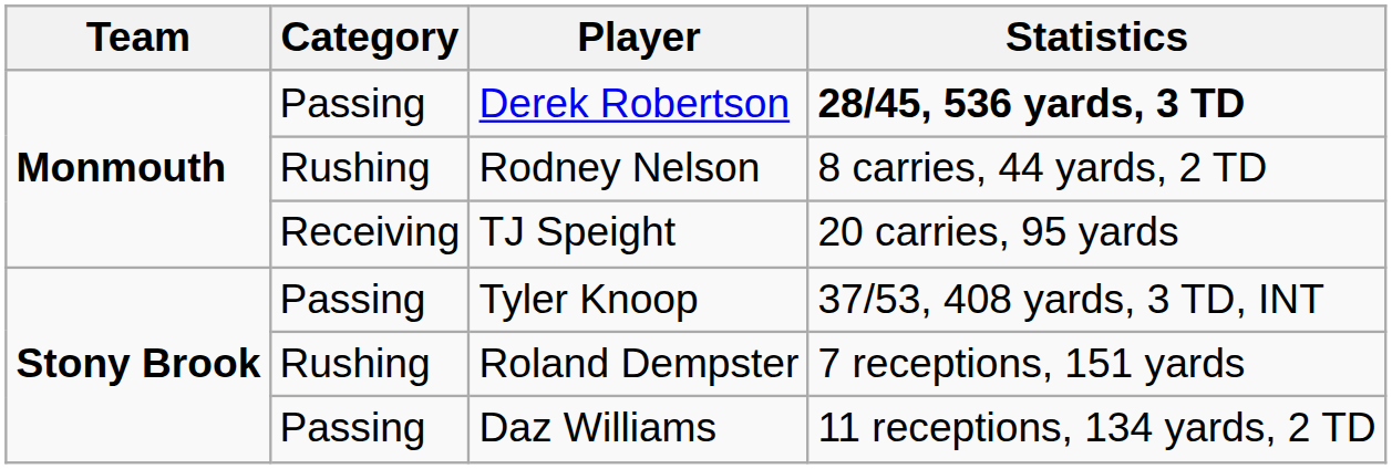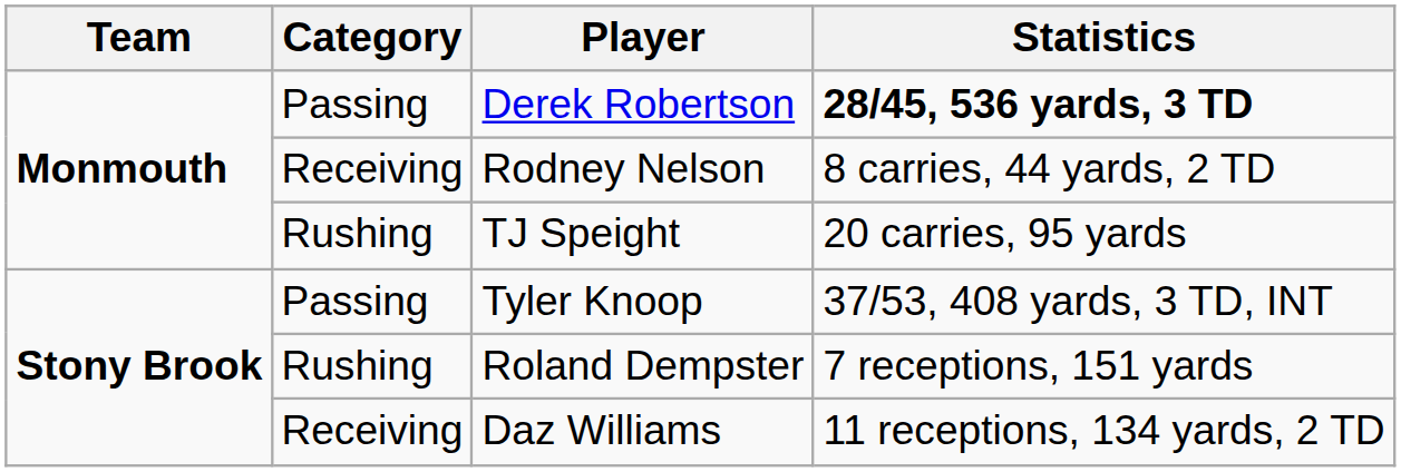Rodney Nelson | Category: Rushing -> Receiving
TJ Speight | Category: Receiving -> Rushing
Daz Williams | Category: Passing -> Receiving
